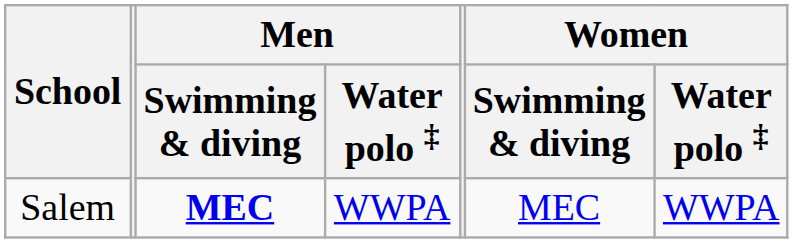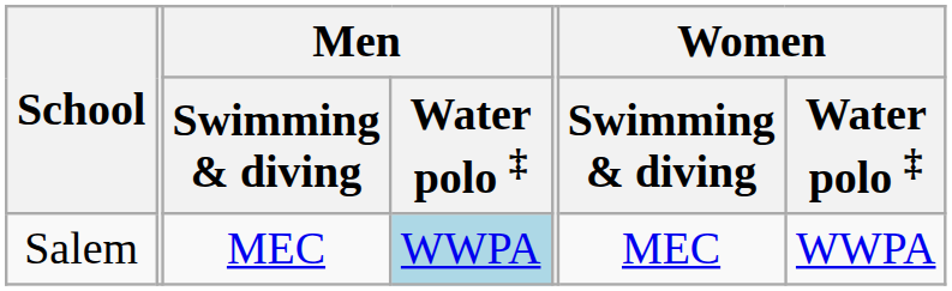Salem | Men / Swimming & diving: bold -> normal
Salem | Men / Water polo ‡: no background -> lightblue background
